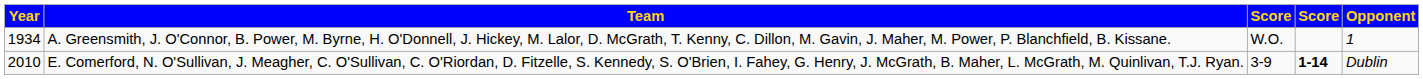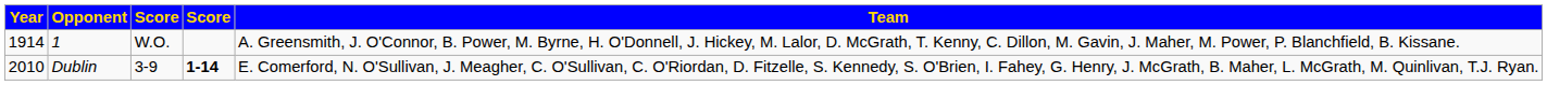columns swapped: Team <-> Opponent
row 2 | Year: 1934 -> 1914
